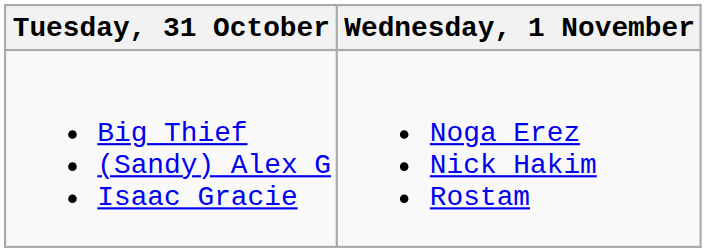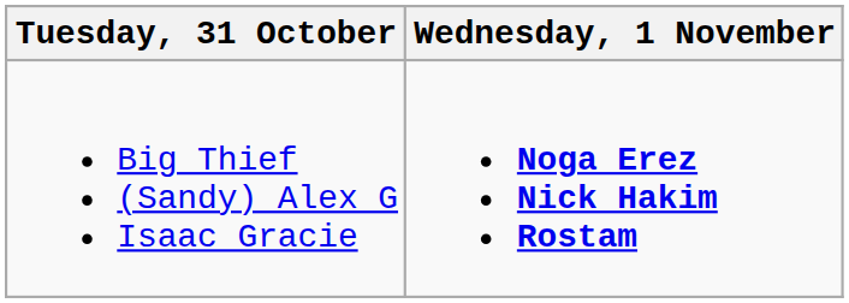Big Thief (Sandy) Alex G Isaac Gracie | Wednesday, 1 November: normal -> bold
